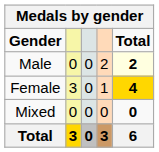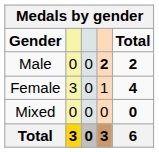Male | column 4: normal -> bold
Male | Total: lightyellow background -> no background
Female | Total: gold background -> no background
